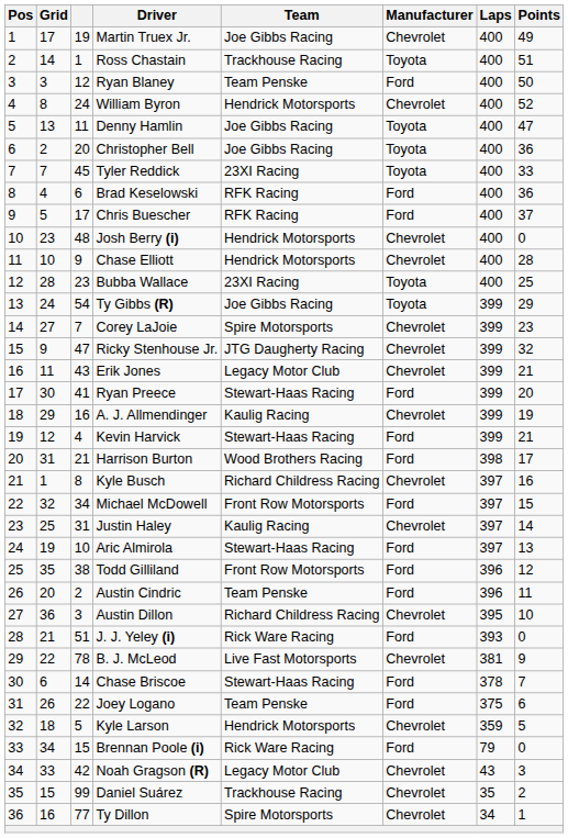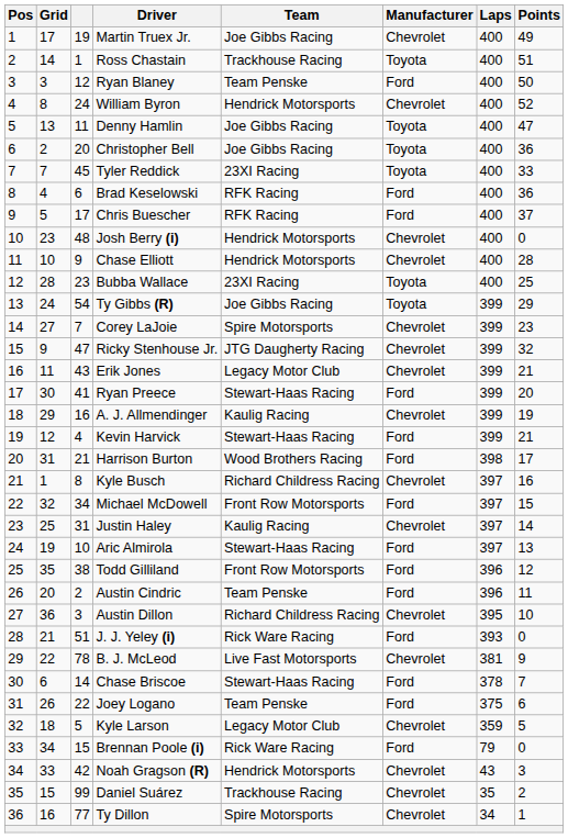Kyle Larson | Team: Hendrick Motorsports -> Legacy Motor Club
Noah Gragson (R) | Team: Legacy Motor Club -> Hendrick Motorsports
